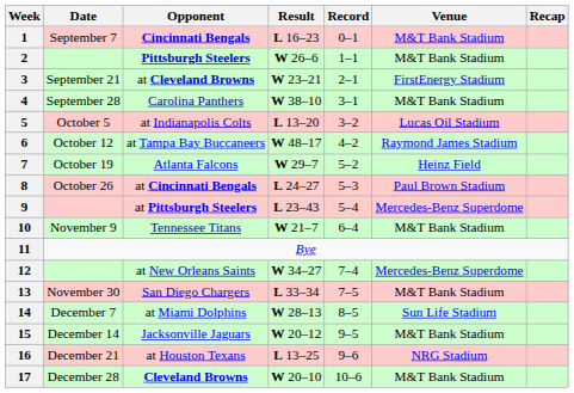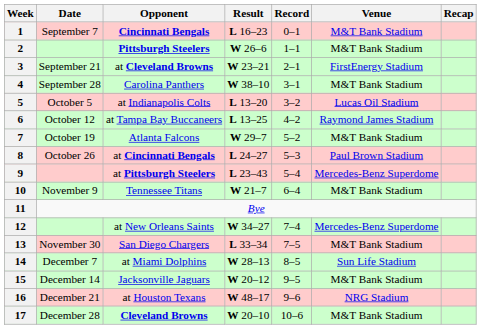6 | Result: W 48–17 -> L 13–25
7 | Venue: Heinz Field -> M&T Bank Stadium
16 | Result: L 13–25 -> W 48–17
